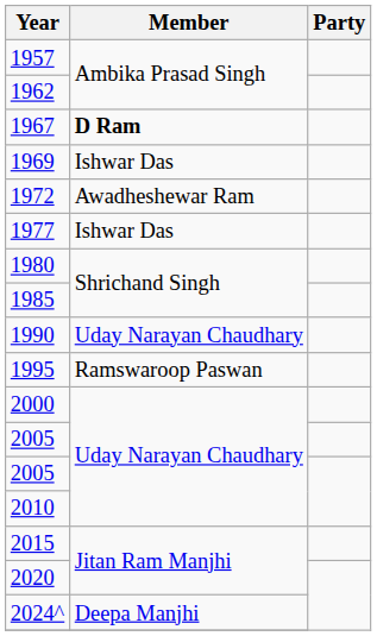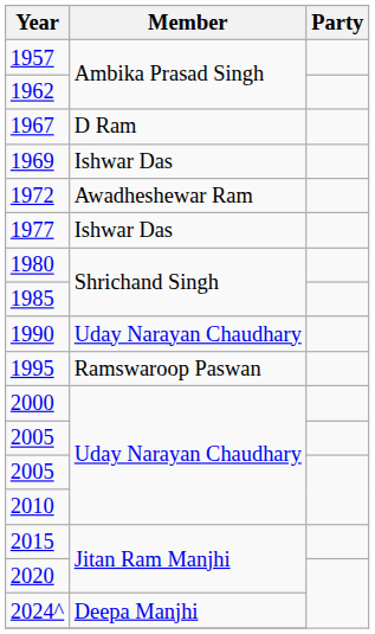1967 | Member: bold -> normal
